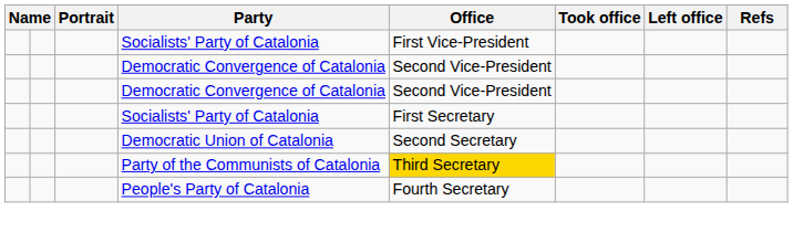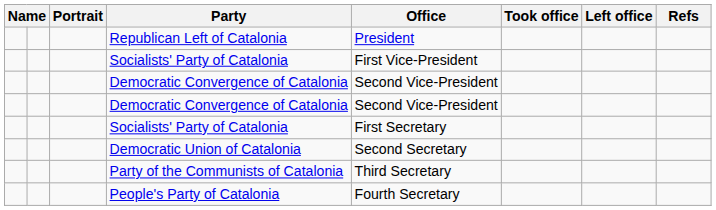+ row: Republican Left of Catalonia | President
Party of the Communists of Catalonia | Office: gold background -> no background
